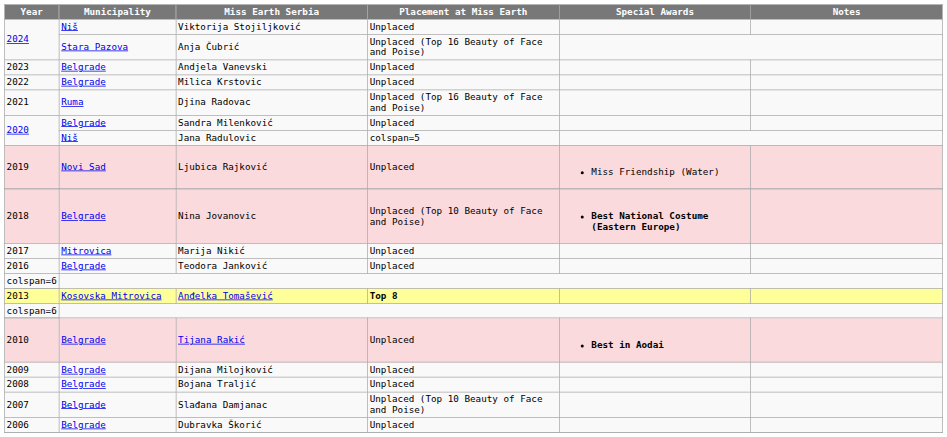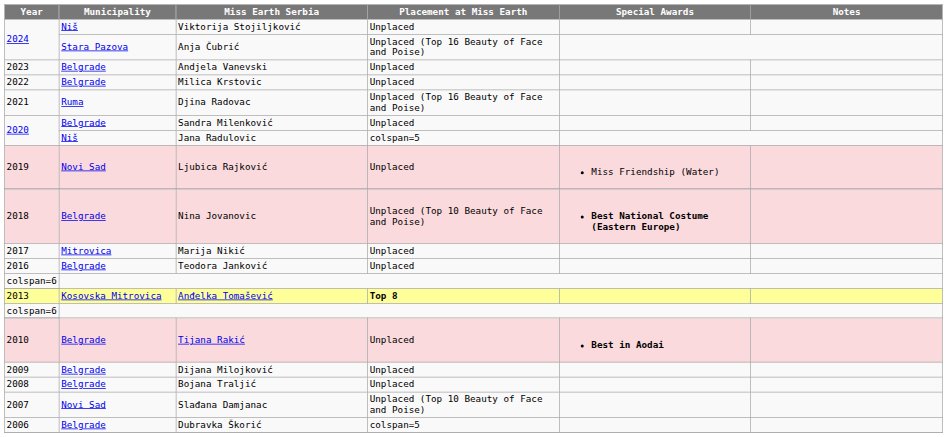Slađana Damjanac | Municipality: Belgrade -> Novi Sad
Dubravka Škorić | Placement at Miss Earth: Unplaced -> colspan=5
